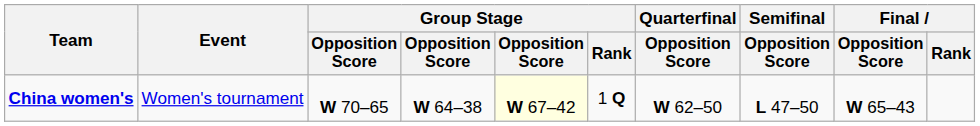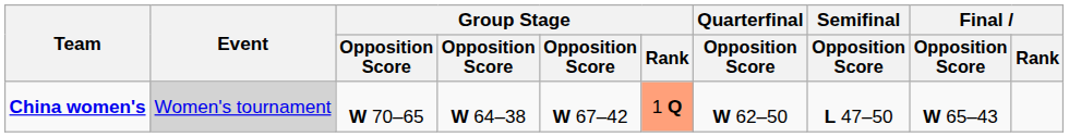China women's | Event: no background -> lightgrey background
China women's | column 5: lightyellow background -> no background
China women's | Group Stage / Rank: no background -> lightsalmon background
